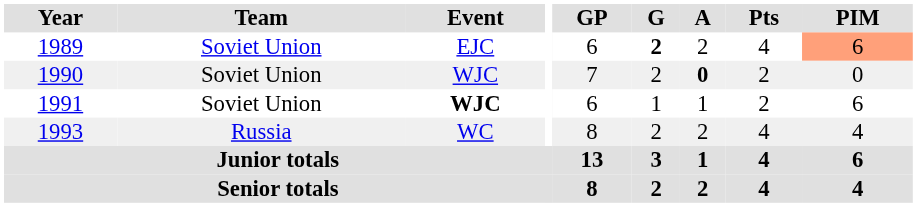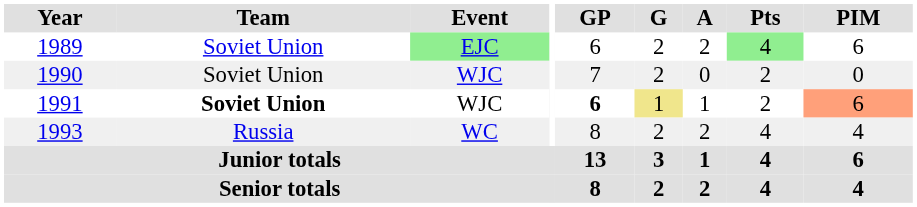1989 | Event: no background -> lightgreen background
1989 | G: bold -> normal
1989 | Pts: no background -> lightgreen background
1989 | PIM: lightsalmon background -> no background
1990 | A: bold -> normal
1991 | Team: normal -> bold
1991 | Event: bold -> normal
1991 | GP: normal -> bold
1991 | G: no background -> khaki background
1991 | PIM: no background -> lightsalmon background
